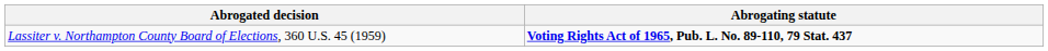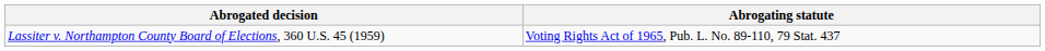row 2 | Abrogating statute: bold -> normal
